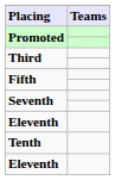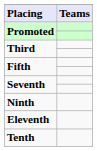row 10 | Placing: Eleventh -> Ninth
row 11 | Placing: Tenth -> Eleventh
row 12 | Placing: Eleventh -> Tenth
